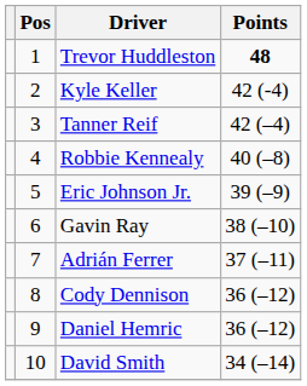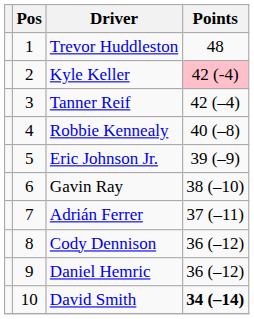Trevor Huddleston | Points: bold -> normal
Kyle Keller | Points: no background -> pink background
David Smith | Points: normal -> bold
